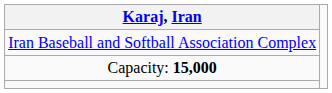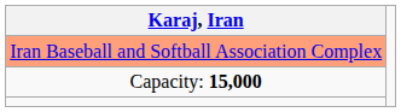Iran Baseball and Softball Association Complex | Karaj, Iran: no background -> lightsalmon background
